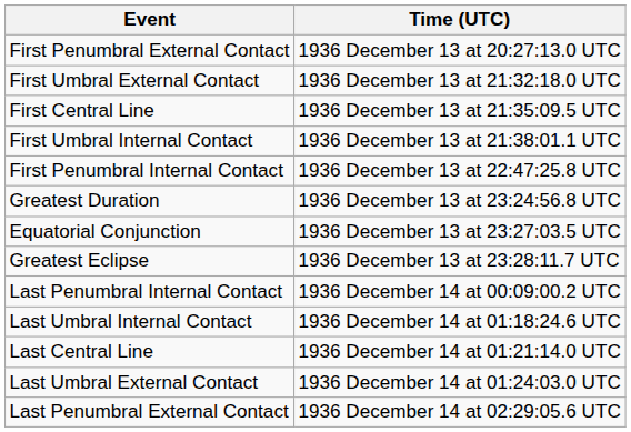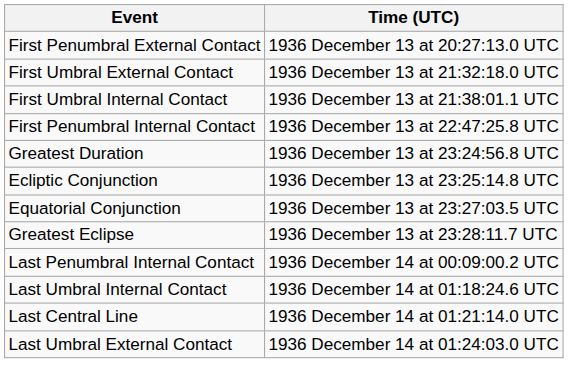- row: First Central Line | 1936 December 13 at 21:35:09.5 UTC
+ row: Ecliptic Conjunction | 1936 December 13 at 23:25:14.8 UTC
- row: Last Penumbral External Contact | 1936 December 14 at 02:29:05.6 UTC
